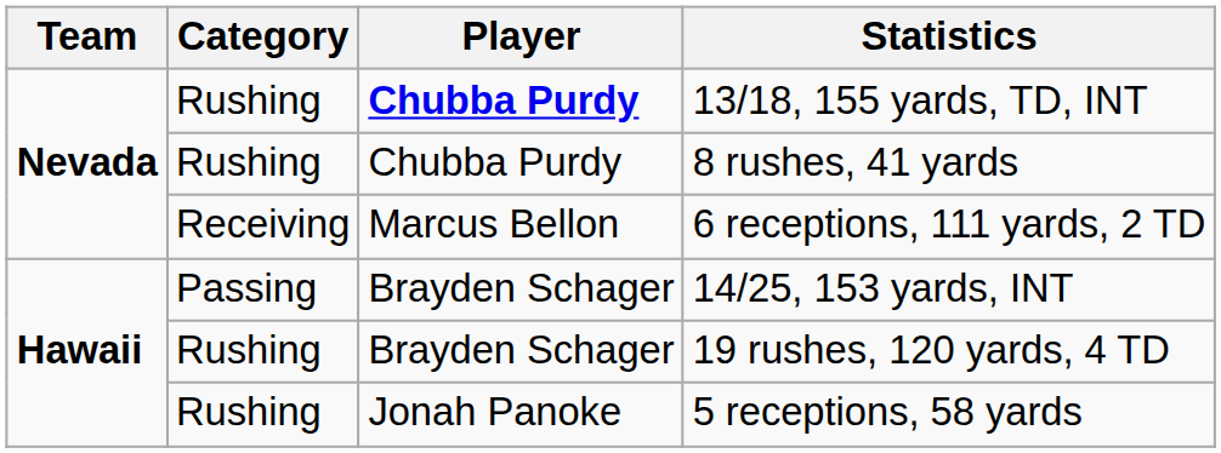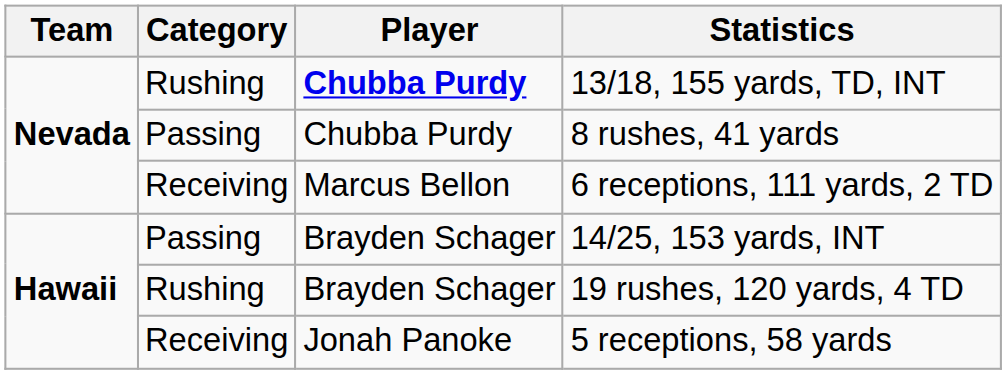8 rushes, 41 yards | Category: Rushing -> Passing
5 receptions, 58 yards | Category: Rushing -> Receiving
